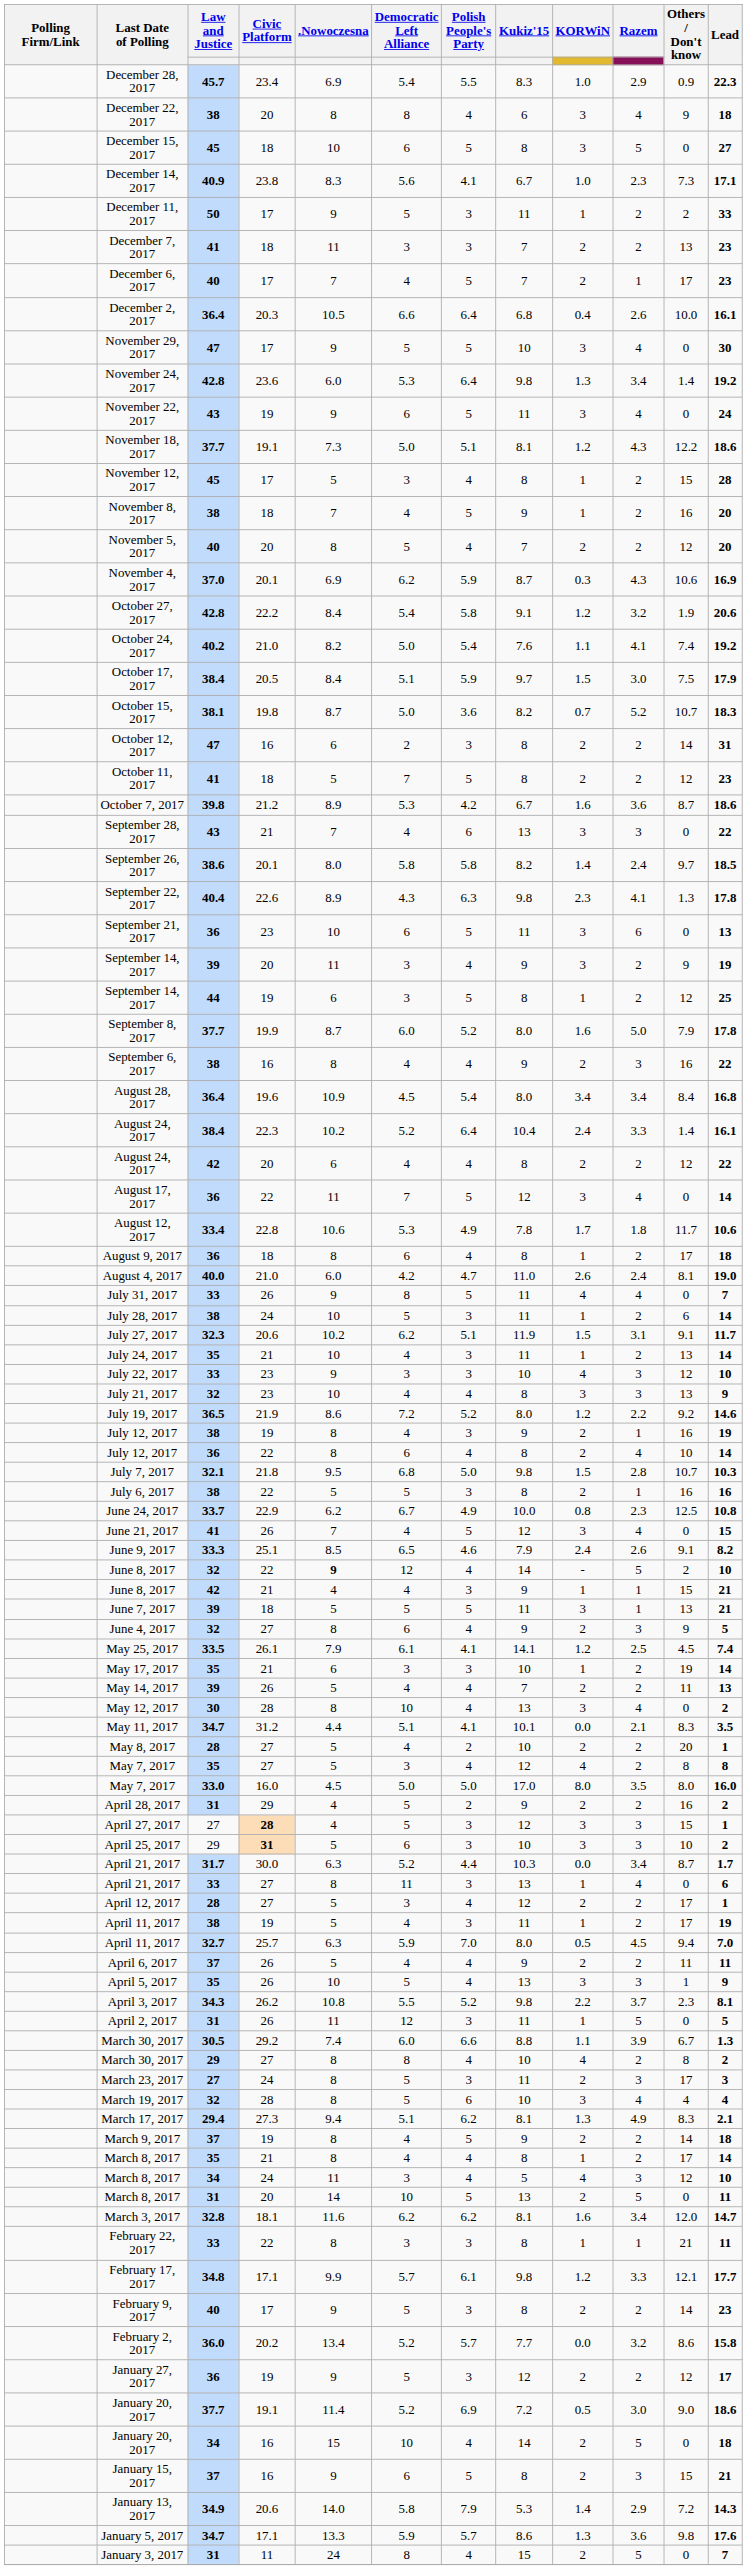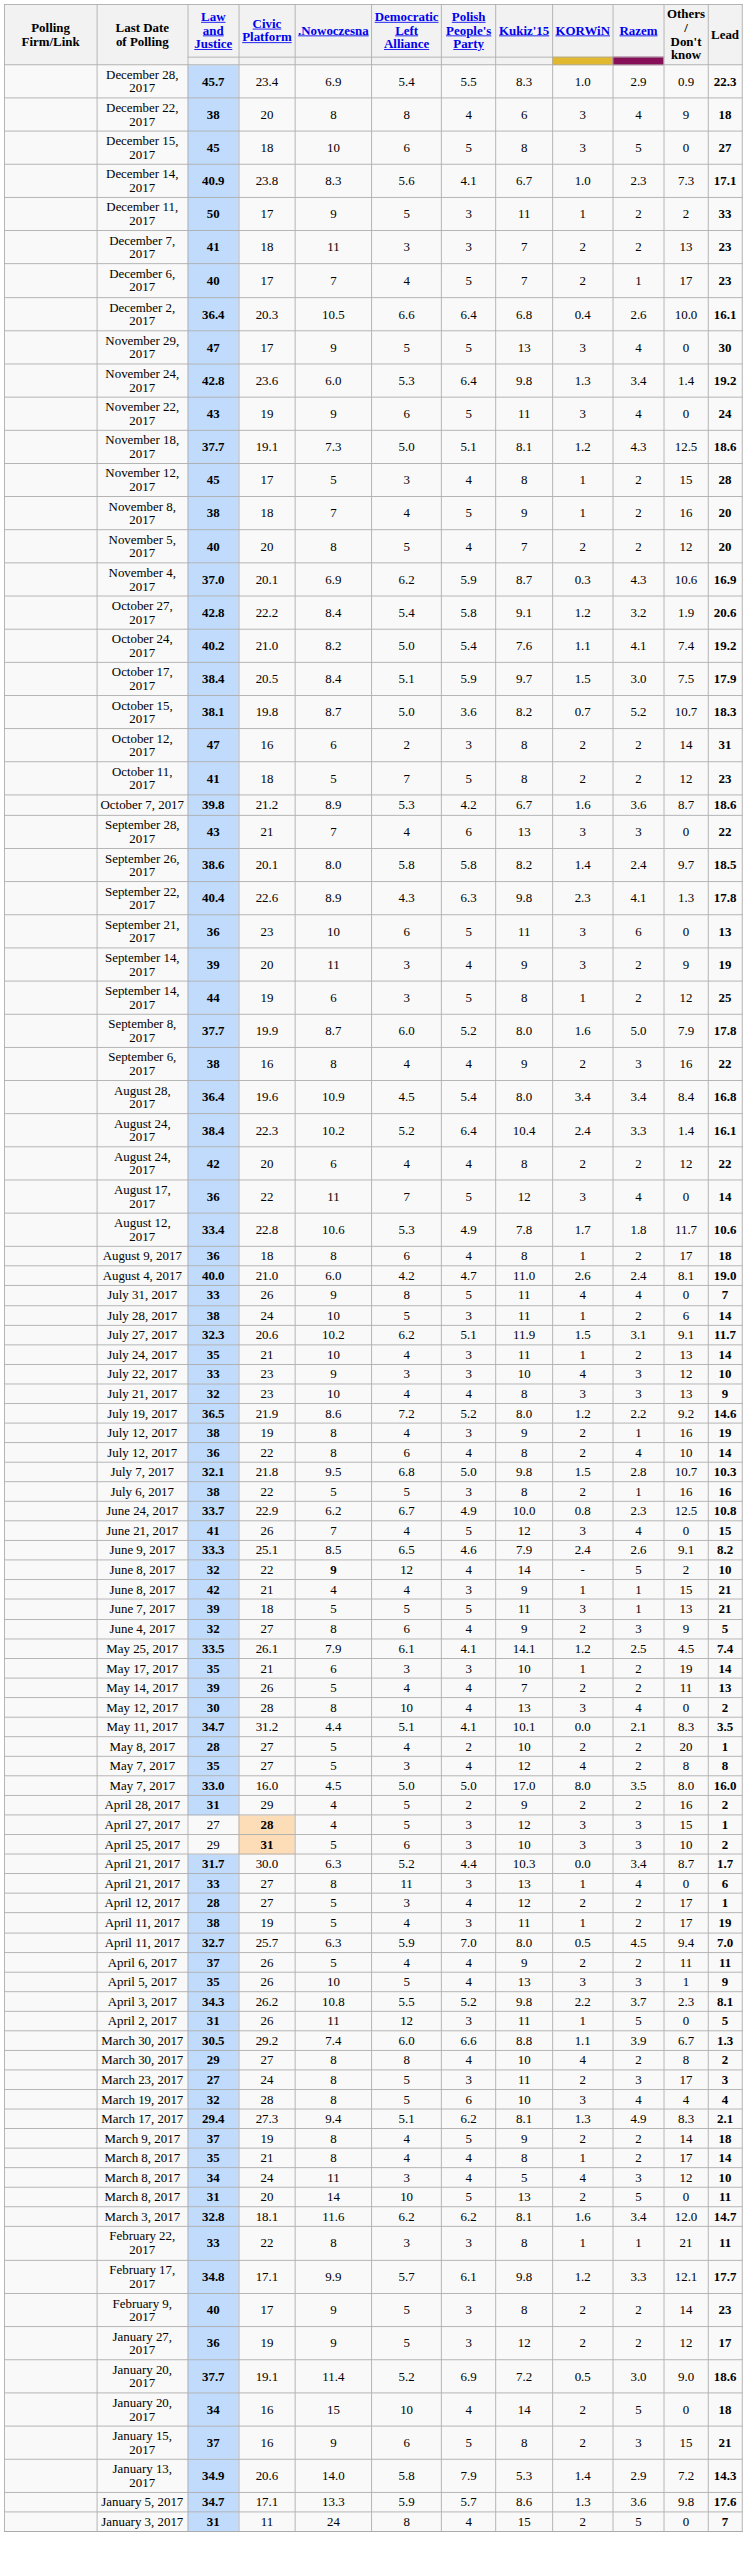November 29, 2017 | Kukiz'15: 10 -> 13
November 18, 2017 | Others / Don't know: 12.2 -> 12.5
- row: February 2, 2017 | 36.0 | 20.2 | 13.4 | 5.2 | 5.7 | 7.7 | 0.0 | 3.2 | 8.6 | 15.8
